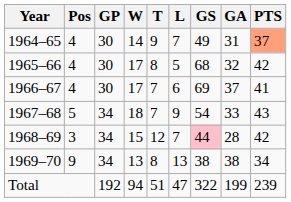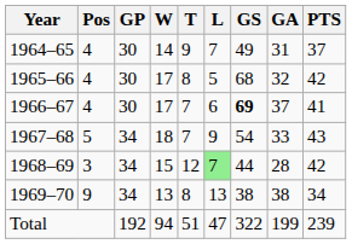1964–65 | PTS: lightsalmon background -> no background
1966–67 | GS: normal -> bold
1968–69 | L: no background -> lightgreen background
1968–69 | GS: pink background -> no background
